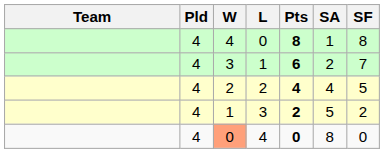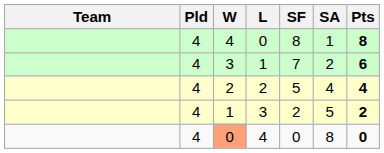columns swapped: SF <-> Pts
